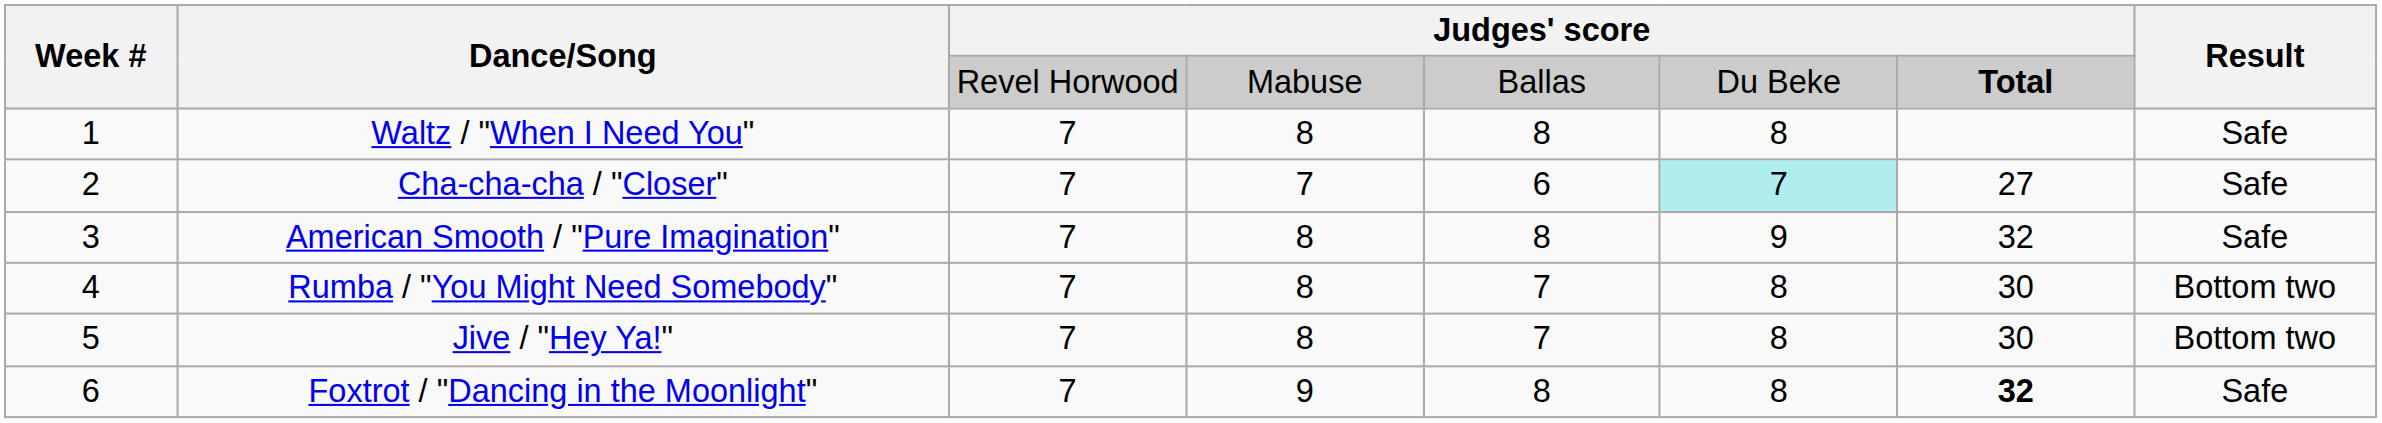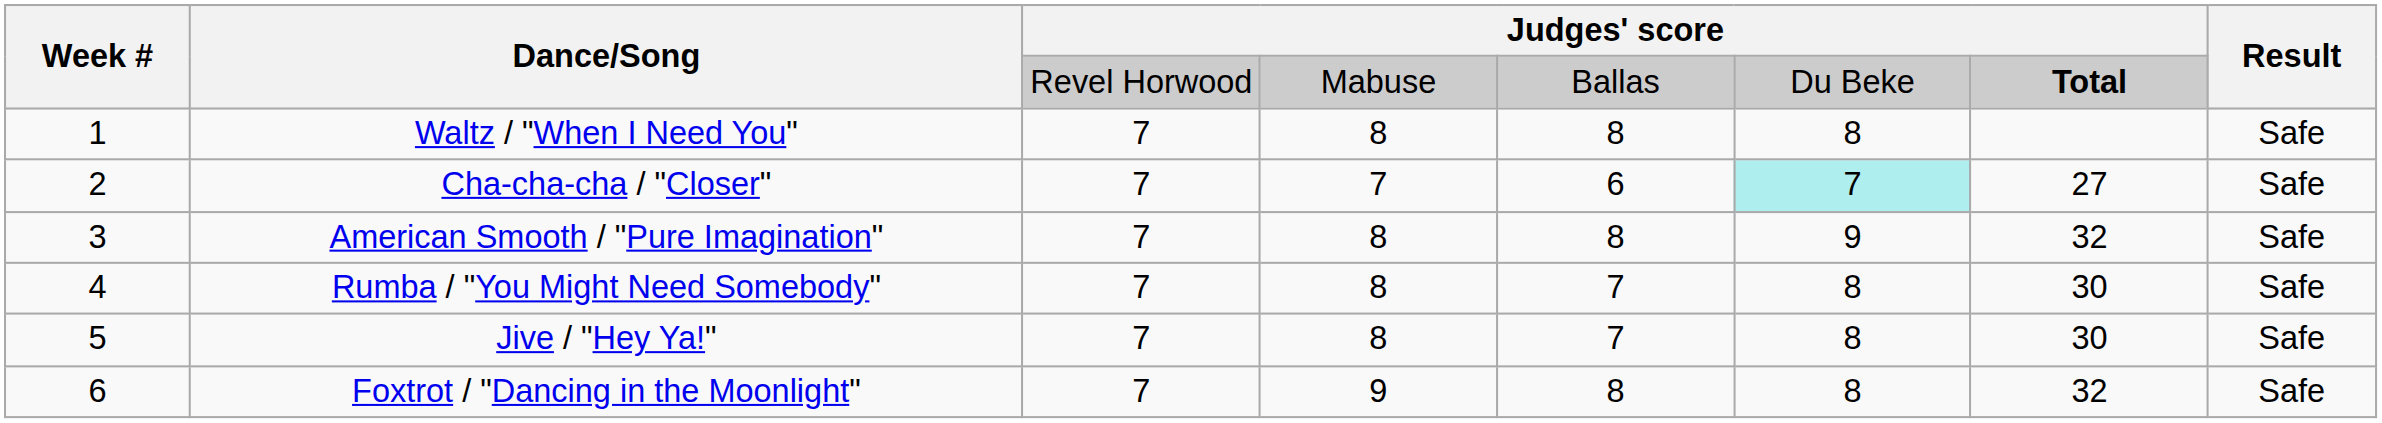Rumba / "You Might Need Somebody" | Result: Bottom two -> Safe
Jive / "Hey Ya!" | Result: Bottom two -> Safe
Foxtrot / "Dancing in the Moonlight" | column 7: bold -> normal
